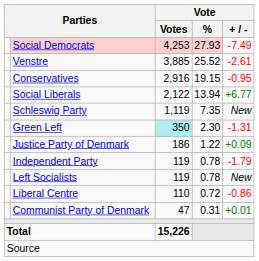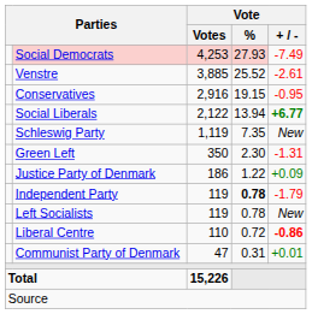Social Liberals | Vote / + / -: normal -> bold
Green Left | Vote / Votes: paleturquoise background -> no background
Independent Party | Vote / %: normal -> bold
Liberal Centre | Vote / + / -: normal -> bold
